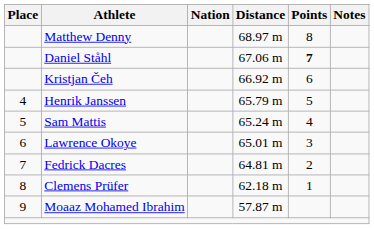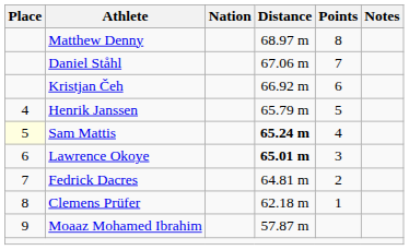Daniel Ståhl | Points: bold -> normal
Sam Mattis | Place: no background -> lightyellow background
Sam Mattis | Distance: normal -> bold
Lawrence Okoye | Distance: normal -> bold
